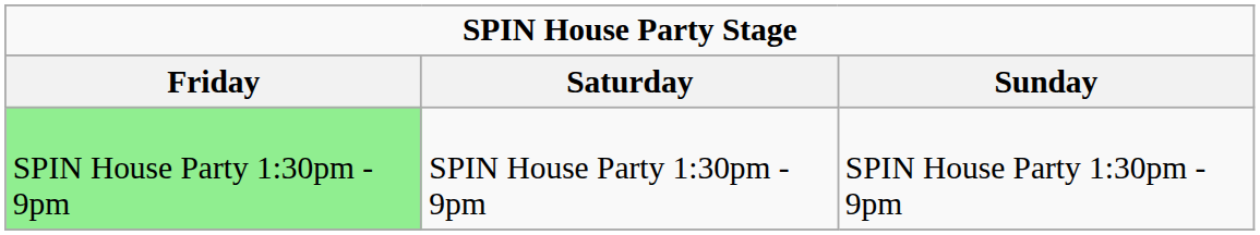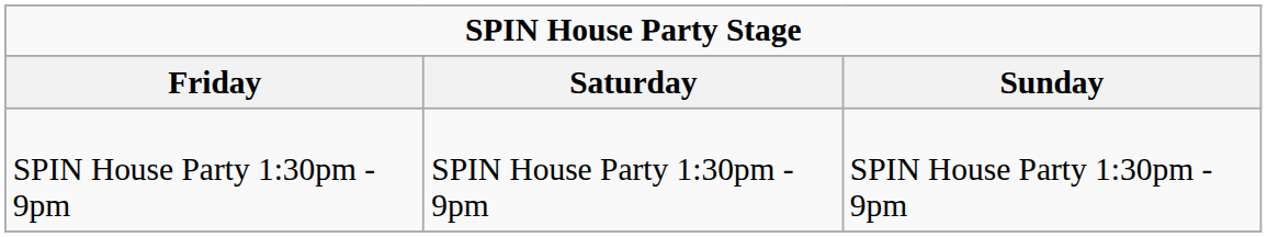row 3 | Friday: lightgreen background -> no background
